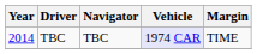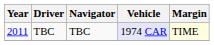row 2 | Year: 2014 -> 2011
row 2 | Margin: no background -> lightyellow background
